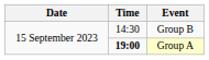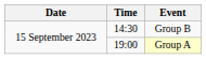Group A | Time: bold -> normal
